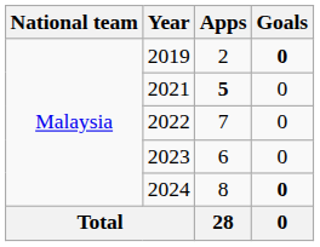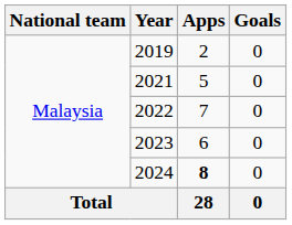2019 | Goals: bold -> normal
2021 | Apps: bold -> normal
2024 | Apps: normal -> bold
2024 | Goals: bold -> normal
